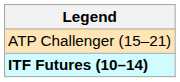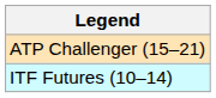row 3 | column 1: bold -> normal
